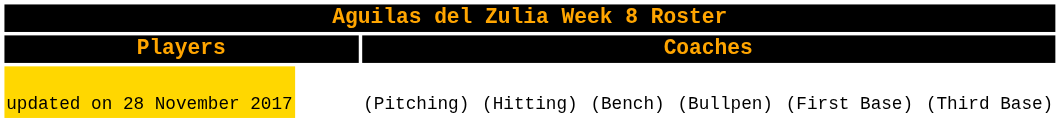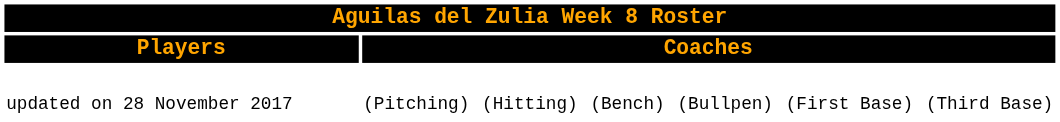updated on 28 November 2017 | column 1: gold background -> no background
